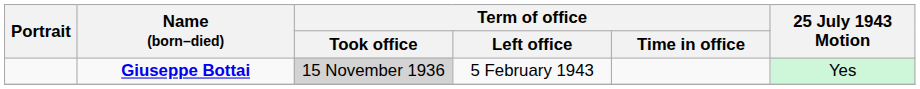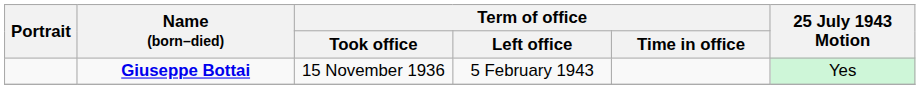Giuseppe Bottai | Term of office / Took office: lightgrey background -> no background
